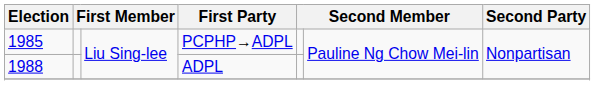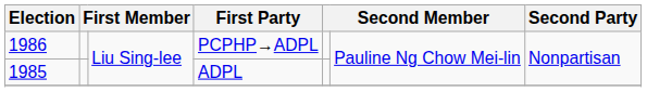PCPHP→ADPL | Election: 1985 -> 1986
ADPL | Election: 1988 -> 1985
